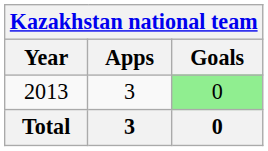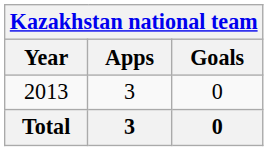2013 | Goals: lightgreen background -> no background
